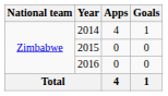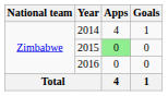2015 | Apps: no background -> lightgreen background
